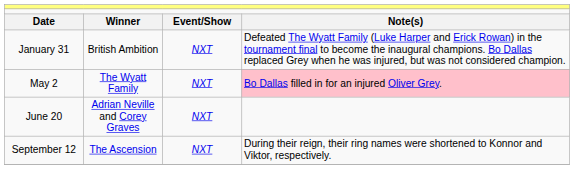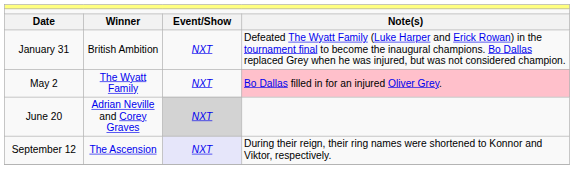June 20 | column 3: no background -> lightgrey background
September 12 | column 3: no background -> lavender background
